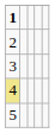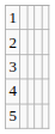1 | column 1: bold -> normal
4 | column 1: khaki background -> no background
